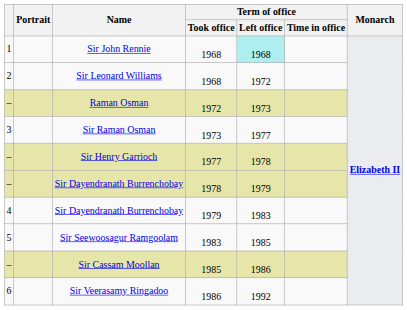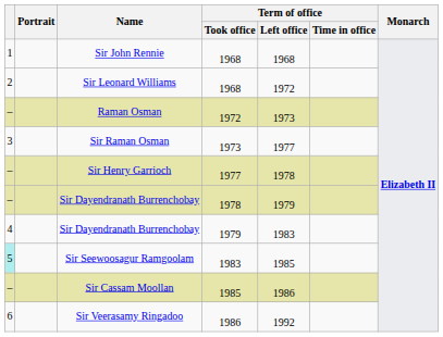Sir John Rennie | Term of office / Left office: paleturquoise background -> no background
Sir Seewoosagur Ramgoolam | column 1: no background -> paleturquoise background
